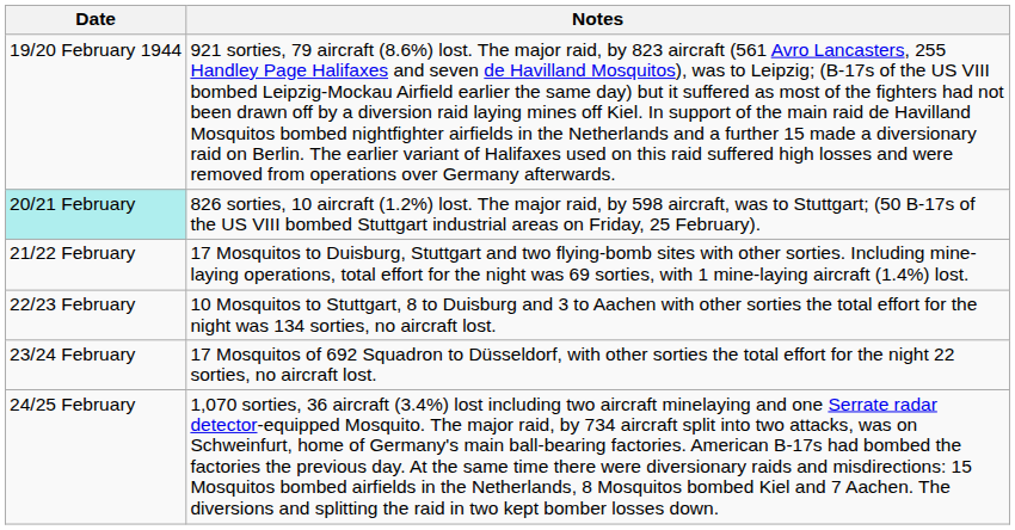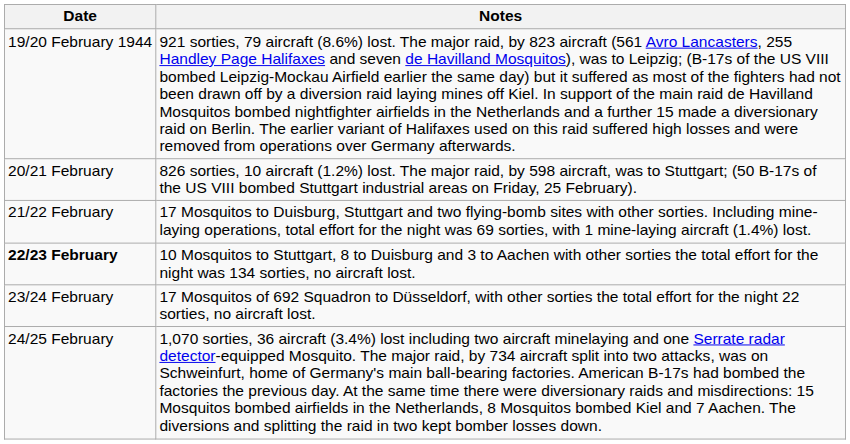20/21 February | Date: paleturquoise background -> no background
22/23 February | Date: normal -> bold
